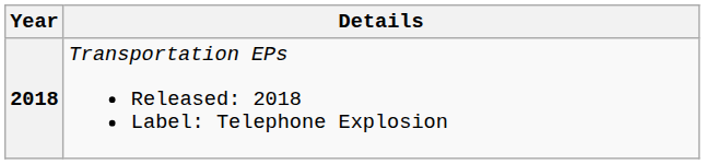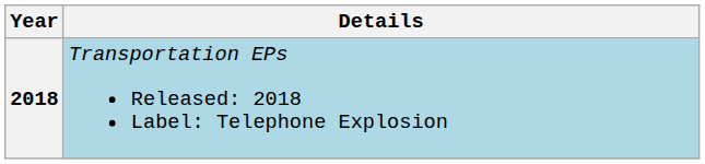2018 | Details: no background -> lightblue background
